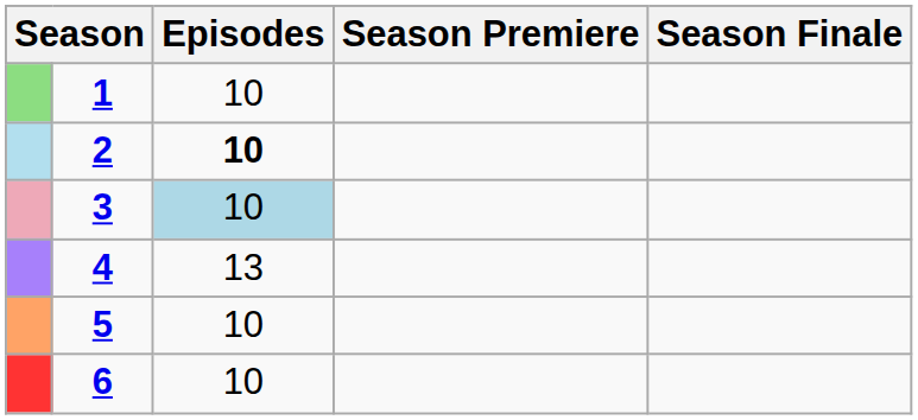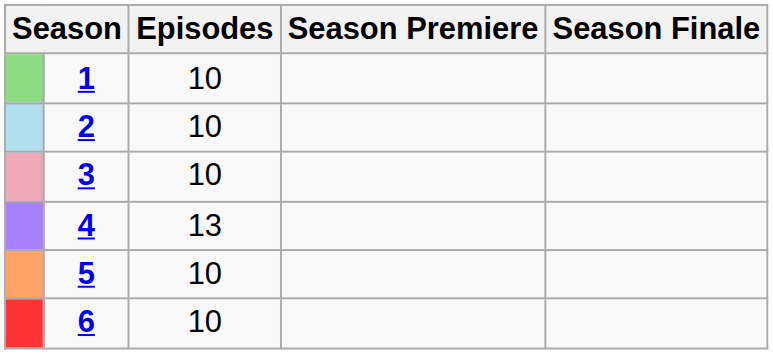2 | Episodes: bold -> normal
3 | Episodes: lightblue background -> no background
